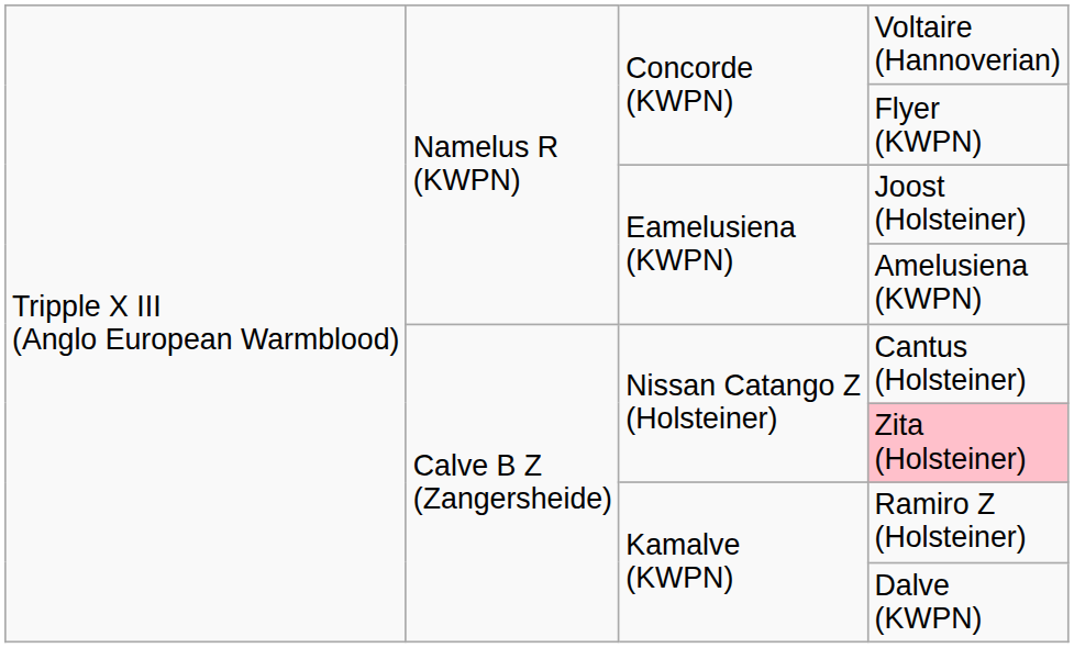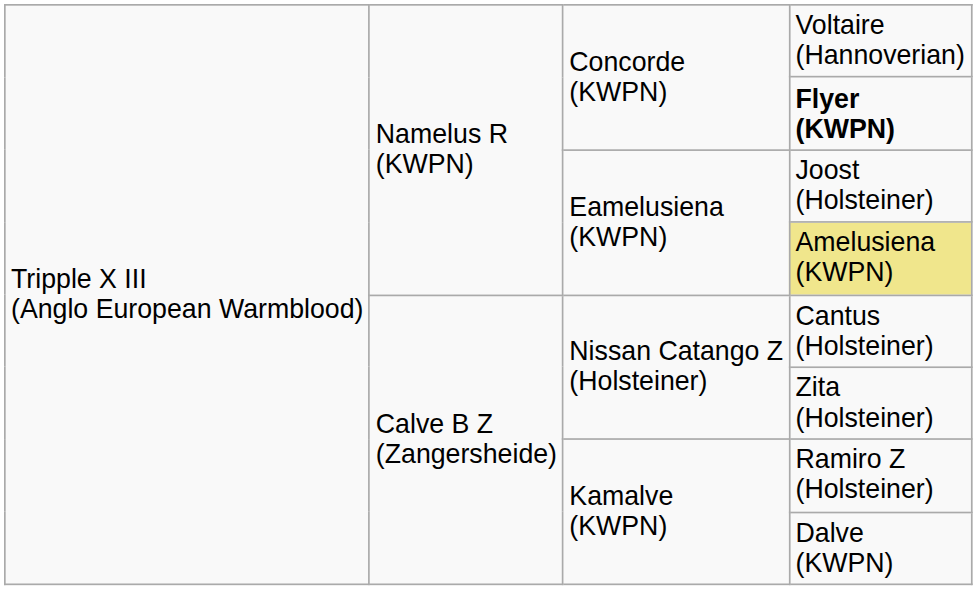Flyer (KWPN) | column 4: normal -> bold
Amelusiena (KWPN) | column 4: no background -> khaki background
Zita (Holsteiner) | column 4: pink background -> no background
